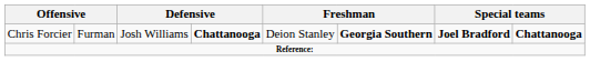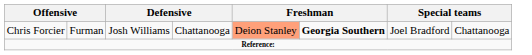Chris Forcier | column 4: bold -> normal
Chris Forcier | column 5: no background -> lightsalmon background
Chris Forcier | column 7: bold -> normal
Chris Forcier | column 8: bold -> normal
